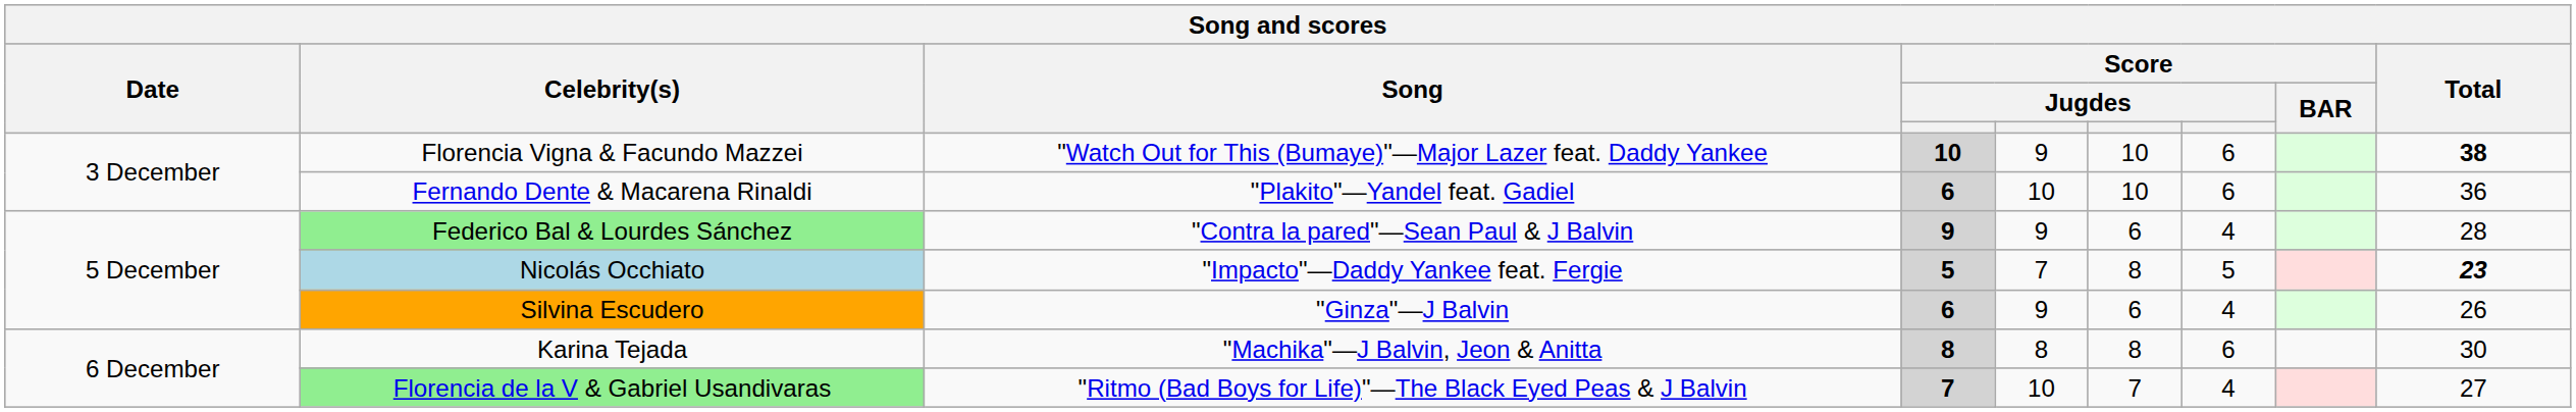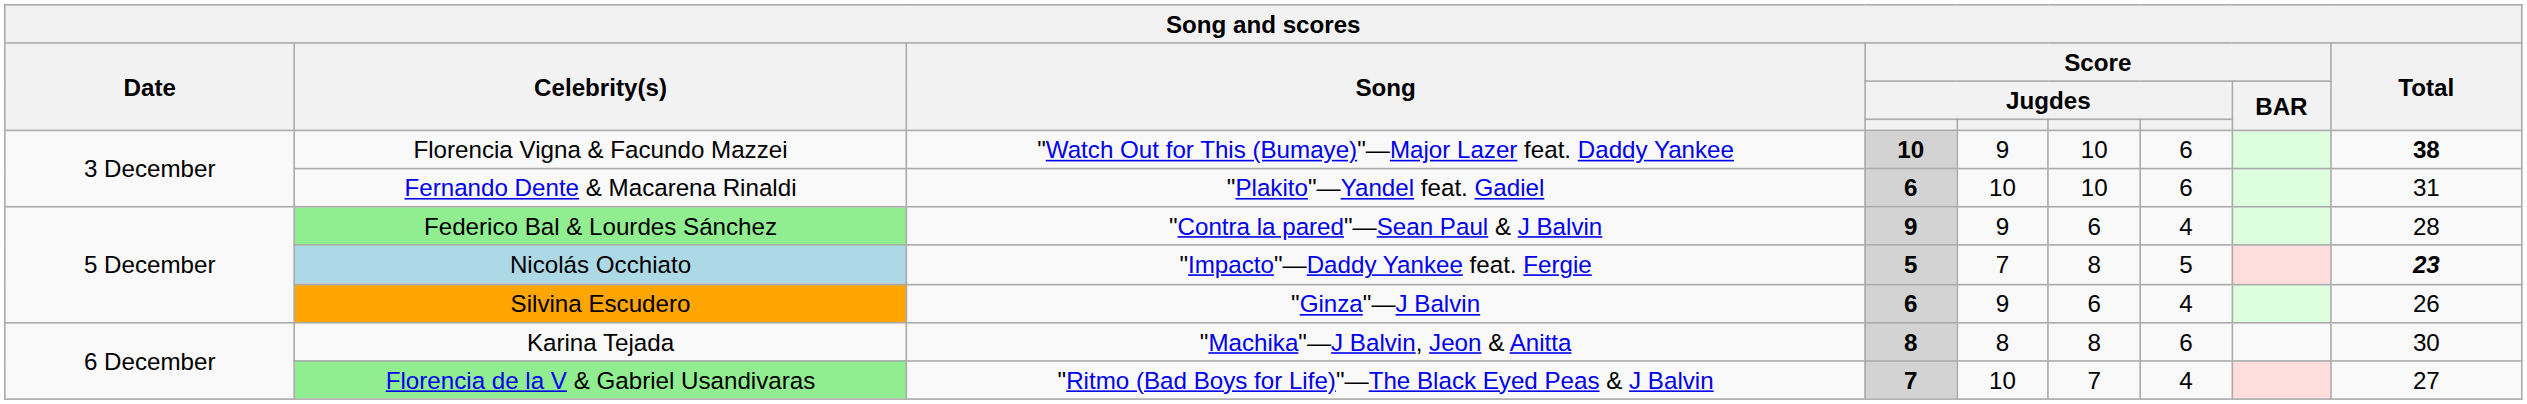Fernando Dente & Macarena Rinaldi | Total: 36 -> 31
